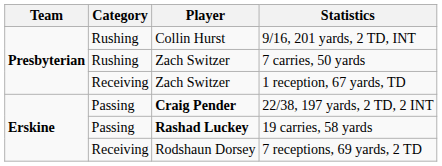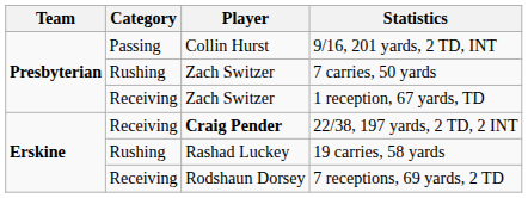9/16, 201 yards, 2 TD, INT | Category: Rushing -> Passing
22/38, 197 yards, 2 TD, 2 INT | Category: Passing -> Receiving
19 carries, 58 yards | Category: Passing -> Rushing
19 carries, 58 yards | Player: bold -> normal
